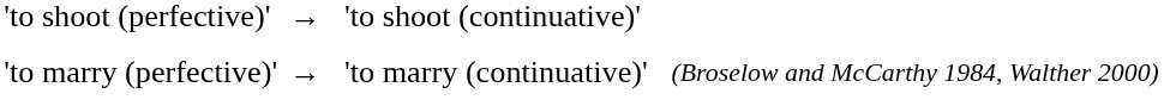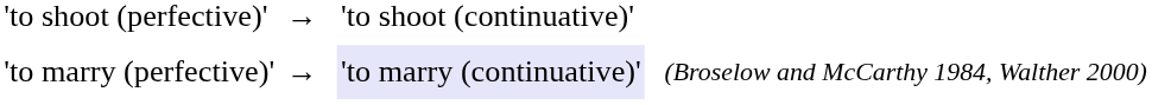'to marry (perfective)' | column 3: no background -> lavender background
